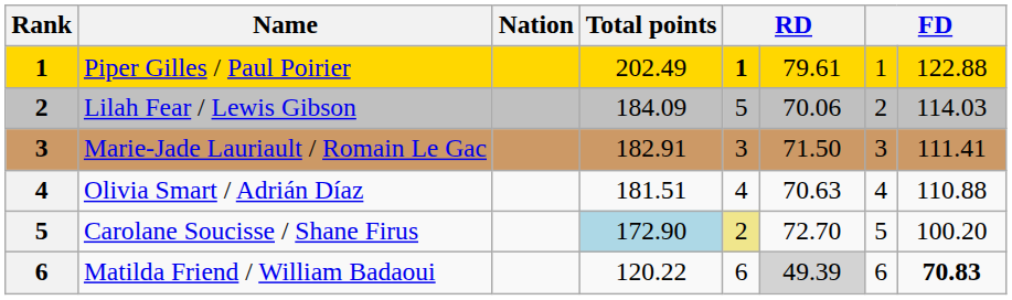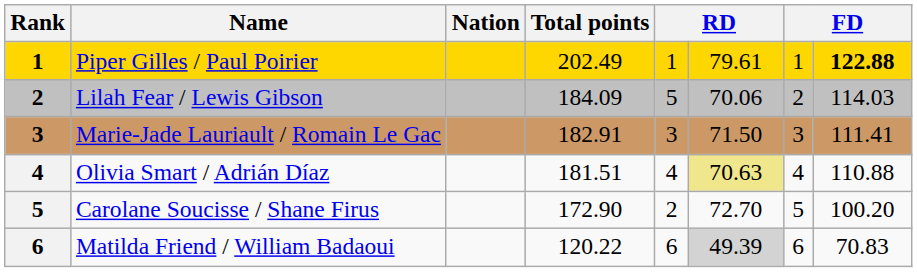Piper Gilles / Paul Poirier | column 5: bold -> normal
Piper Gilles / Paul Poirier | column 8: normal -> bold
Olivia Smart / Adrián Díaz | column 6: no background -> khaki background
Carolane Soucisse / Shane Firus | Total points: lightblue background -> no background
Carolane Soucisse / Shane Firus | column 5: khaki background -> no background
Matilda Friend / William Badaoui | column 8: bold -> normal
